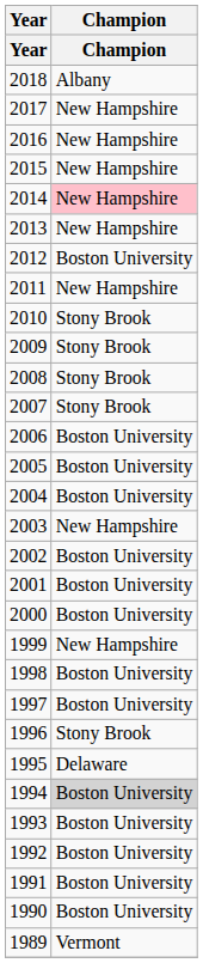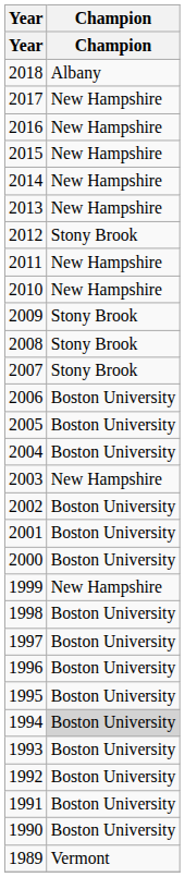2014 | Champion: pink background -> no background
2012 | Champion: Boston University -> Stony Brook
2010 | Champion: Stony Brook -> New Hampshire
1996 | Champion: Stony Brook -> Boston University
1995 | Champion: Delaware -> Boston University
